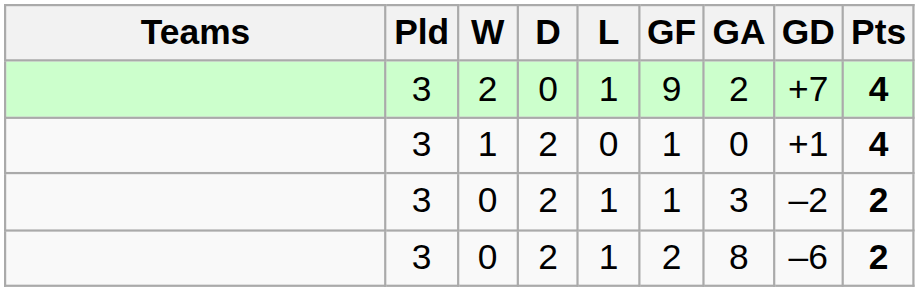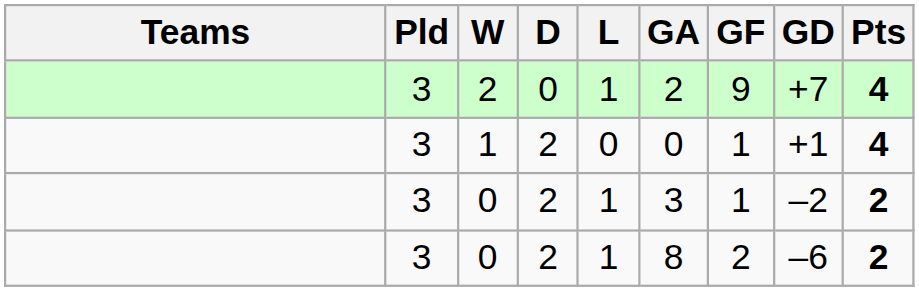columns swapped: GF <-> GA
